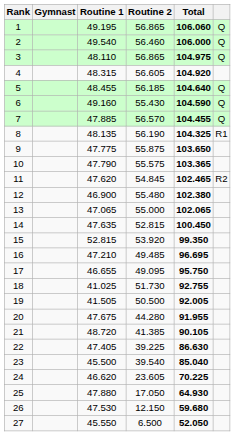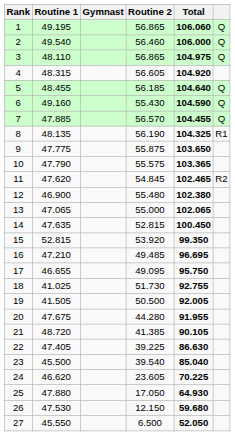columns swapped: Gymnast <-> Routine 1
